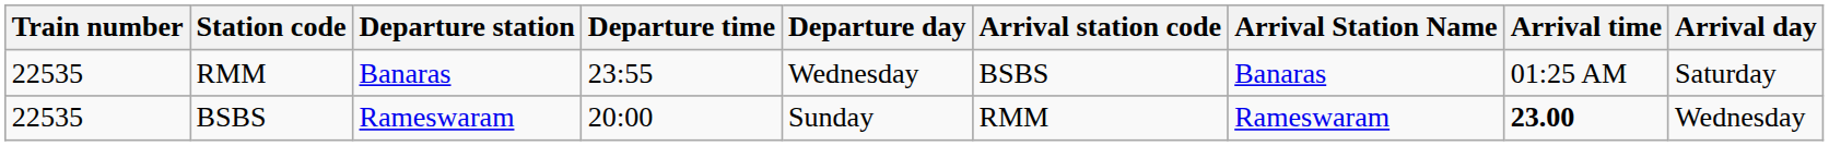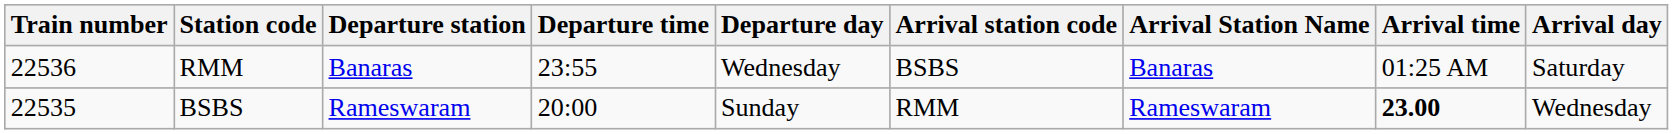row 2 | Train number: 22535 -> 22536
